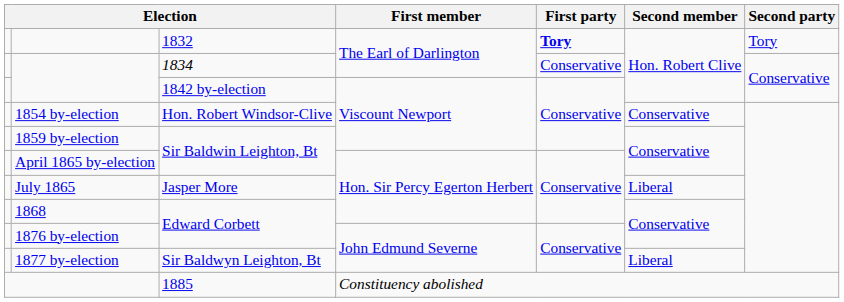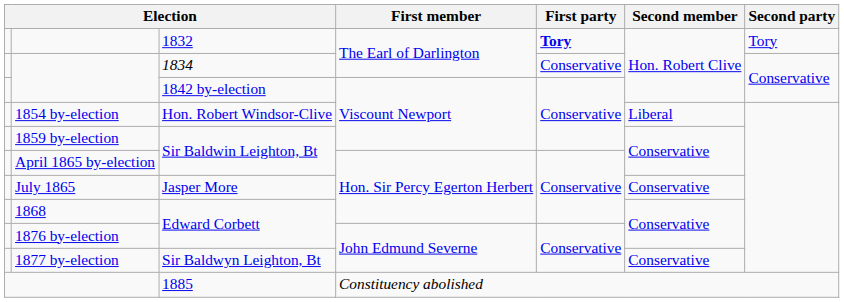Hon. Robert Windsor-Clive | Second member: Conservative -> Liberal
Jasper More | Second member: Liberal -> Conservative
Sir Baldwyn Leighton, Bt | Second member: Liberal -> Conservative
